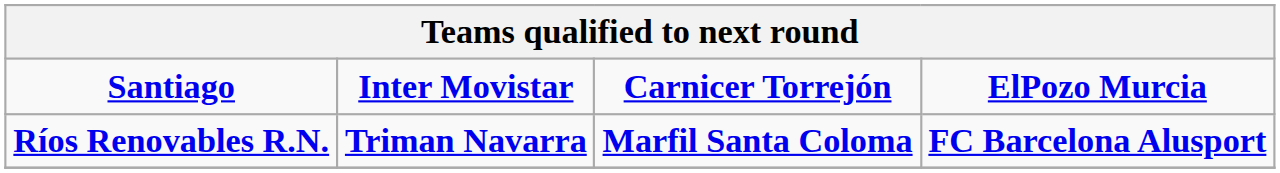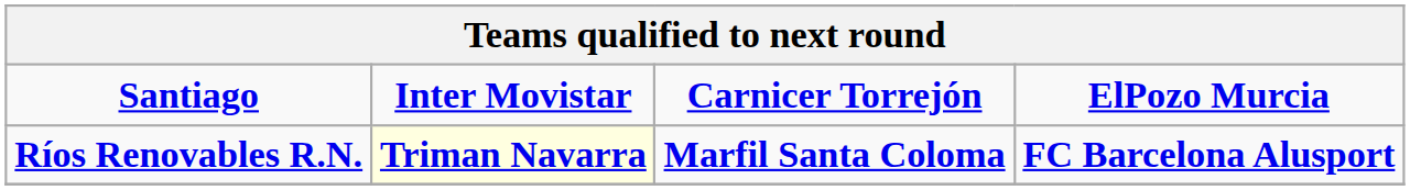Ríos Renovables R.N. | Inter Movistar: no background -> lightyellow background
